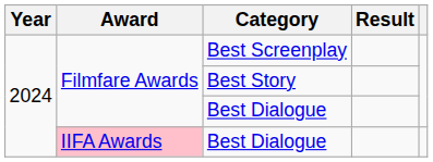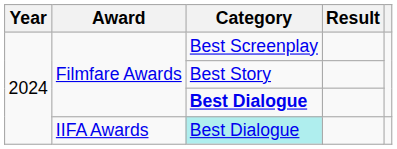Filmfare Awards / Best Dialogue | Category: normal -> bold
IIFA Awards / Best Dialogue | Award: pink background -> no background
IIFA Awards / Best Dialogue | Category: no background -> paleturquoise background
